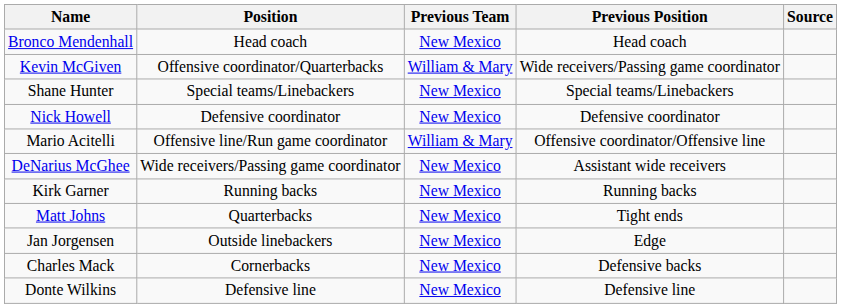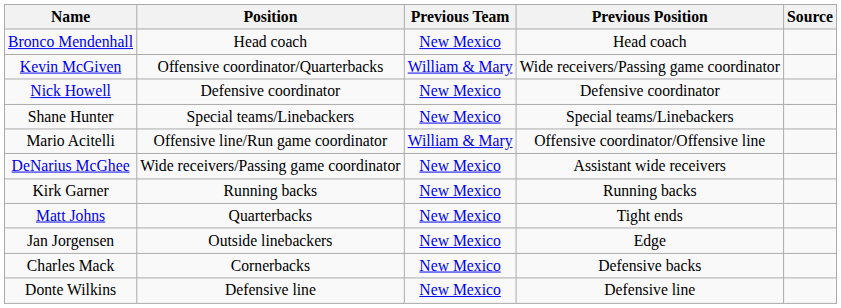rows swapped: Nick Howell <-> Shane Hunter
